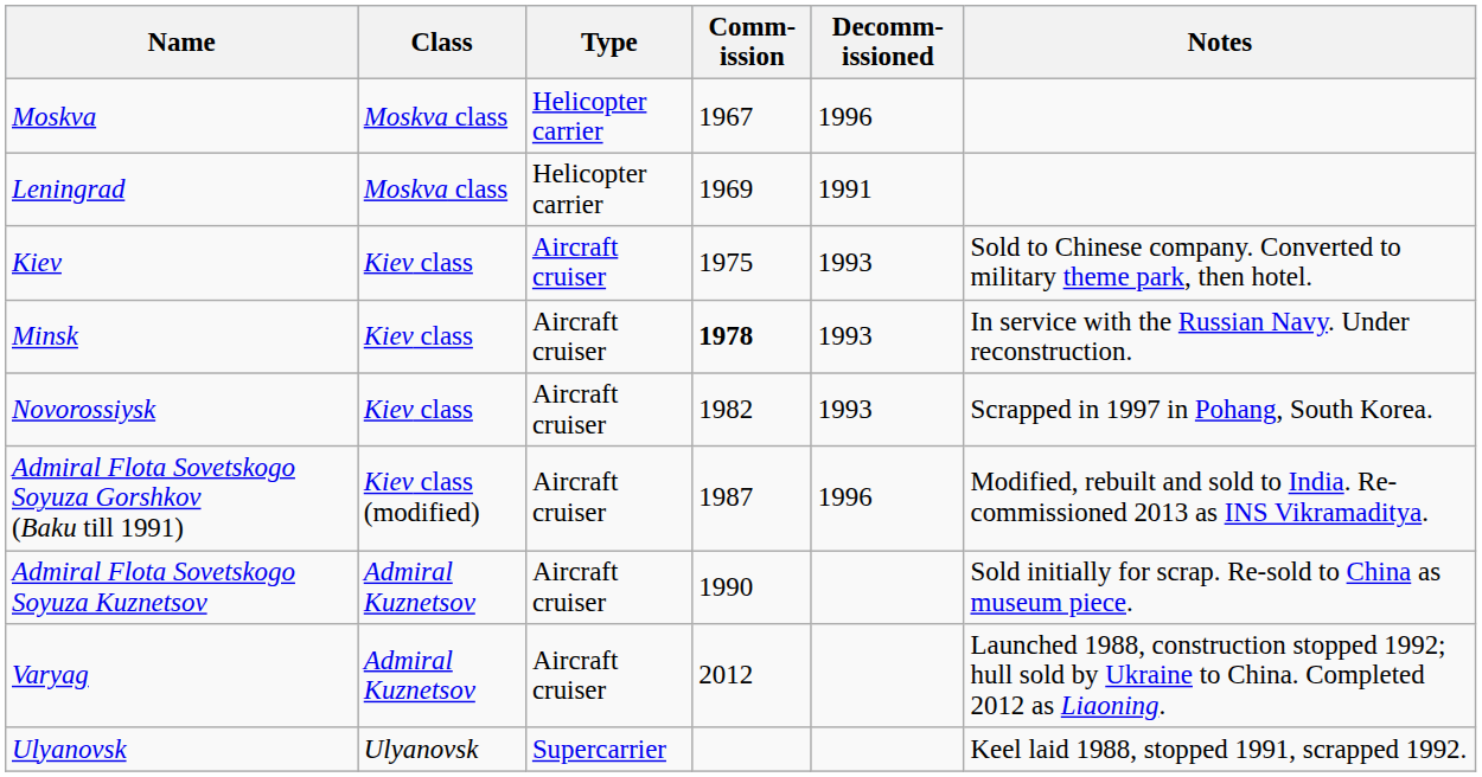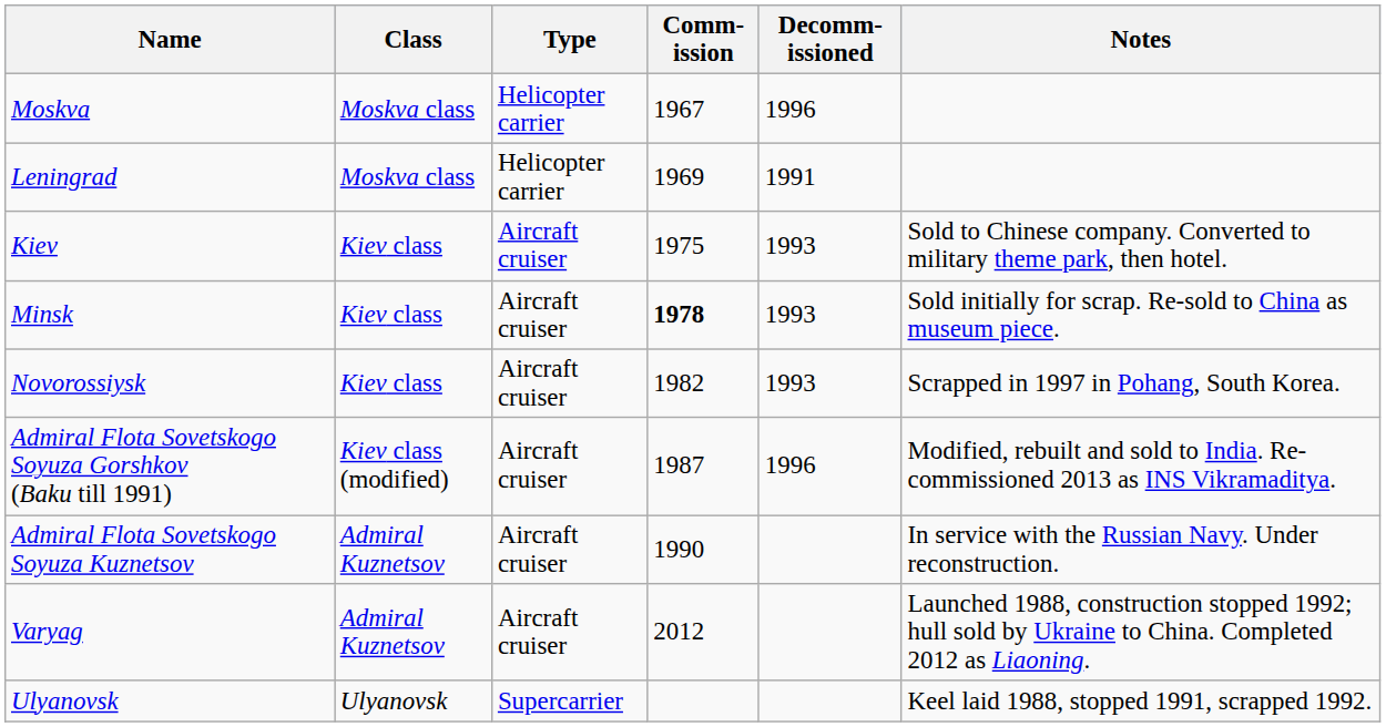Minsk | Notes: In service with the Russian Navy. Under reconstruction. -> Sold initially for scrap. Re-sold to China as museum piece.
Admiral Flota Sovetskogo Soyuza Kuznetsov | Notes: Sold initially for scrap. Re-sold to China as museum piece. -> In service with the Russian Navy. Under reconstruction.
